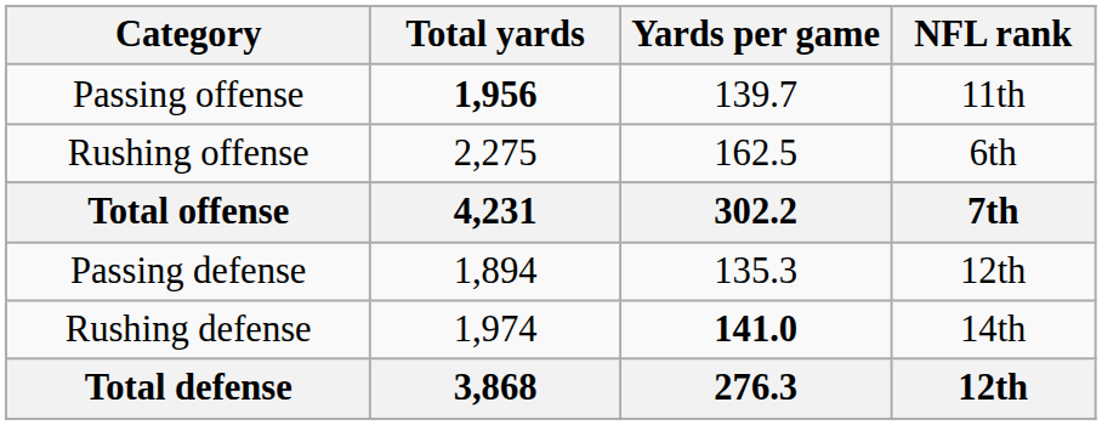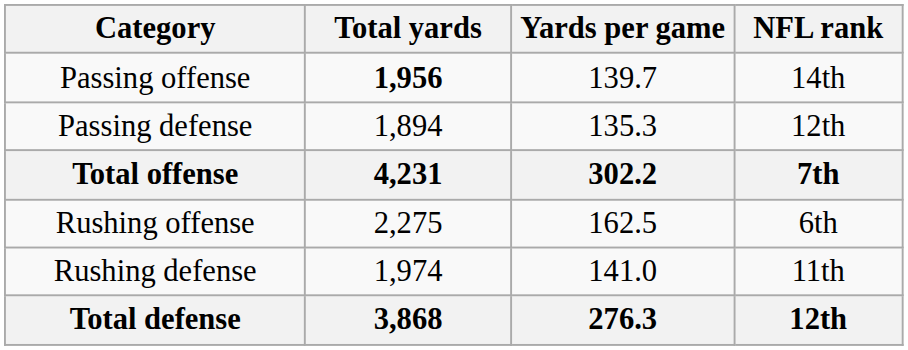Passing offense | NFL rank: 11th -> 14th
rows swapped: Rushing offense <-> Passing defense
Rushing defense | Yards per game: bold -> normal
Rushing defense | NFL rank: 14th -> 11th
